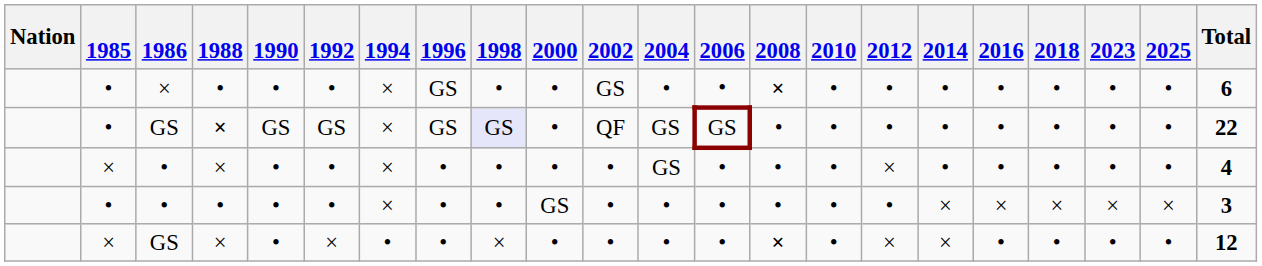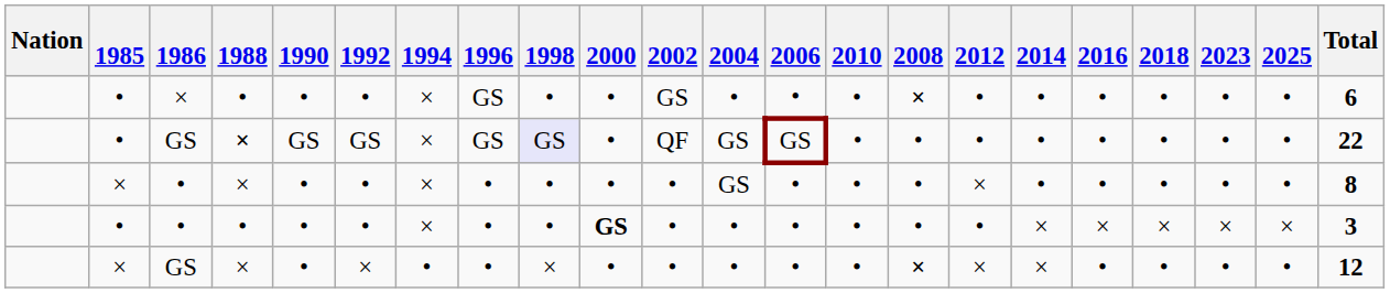columns swapped: 2008 <-> 2010
row 4 | Total: 4 -> 8
row 5 | 2000: normal -> bold
